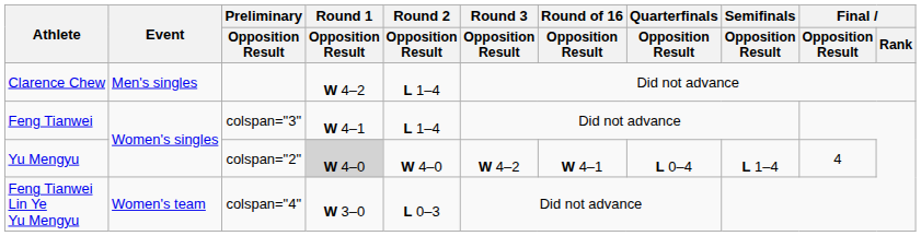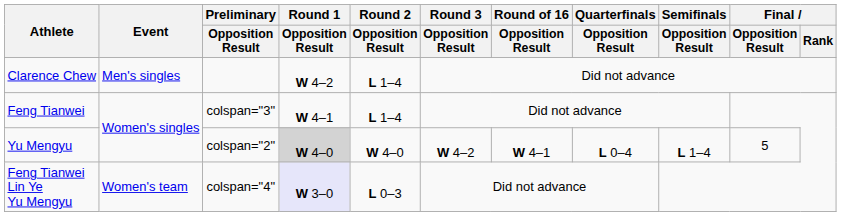Yu Mengyu | Final / Opposition Result: 4 -> 5
Feng Tianwei Lin Ye Yu Mengyu | Round 1 / Opposition Result: no background -> lavender background
